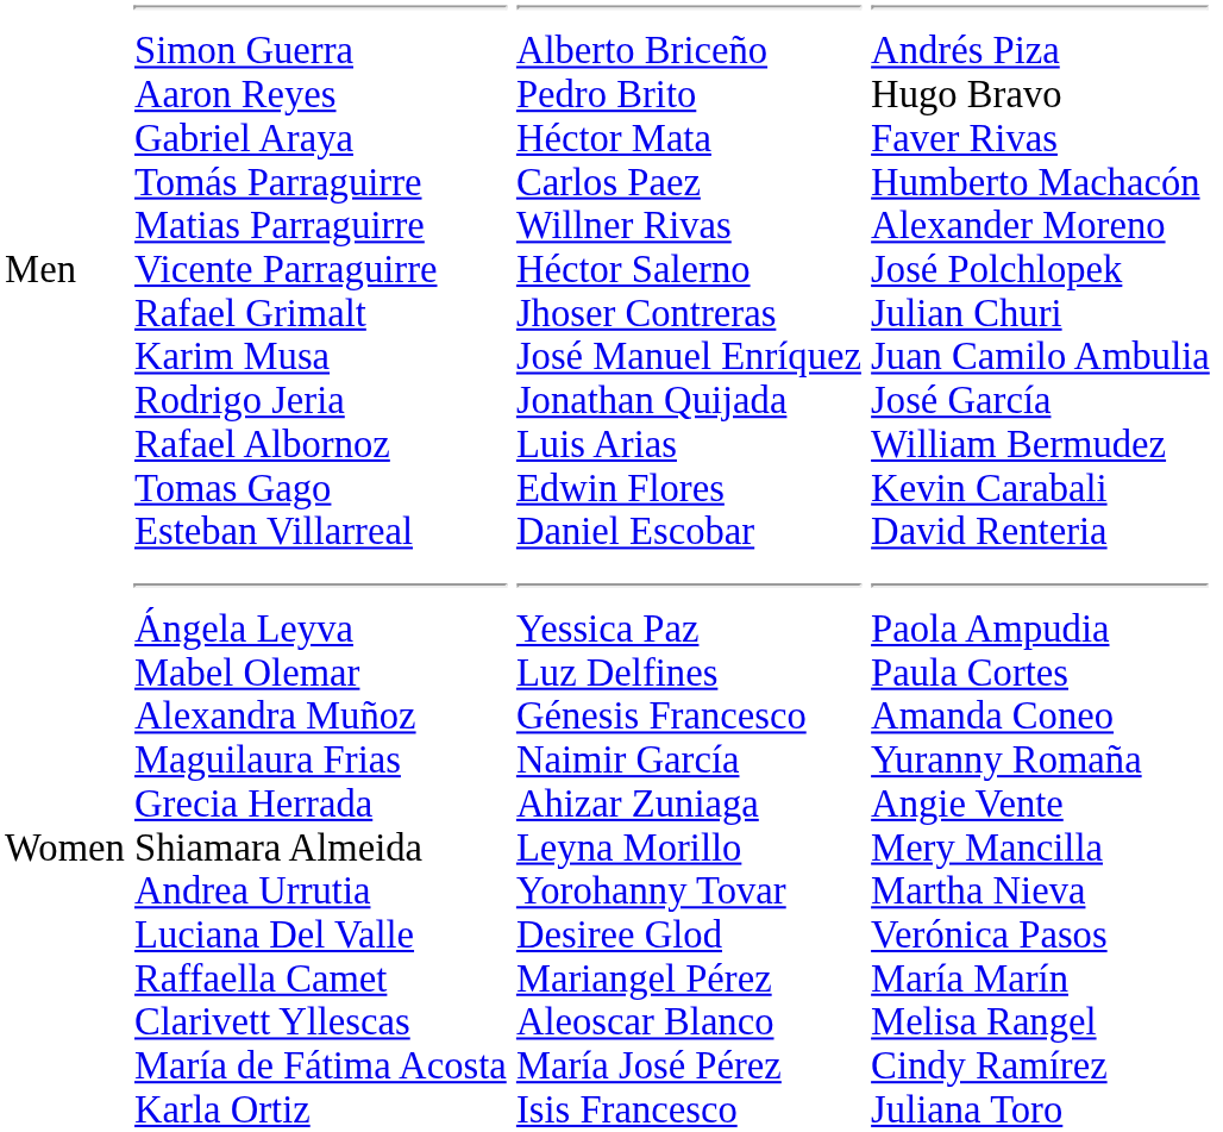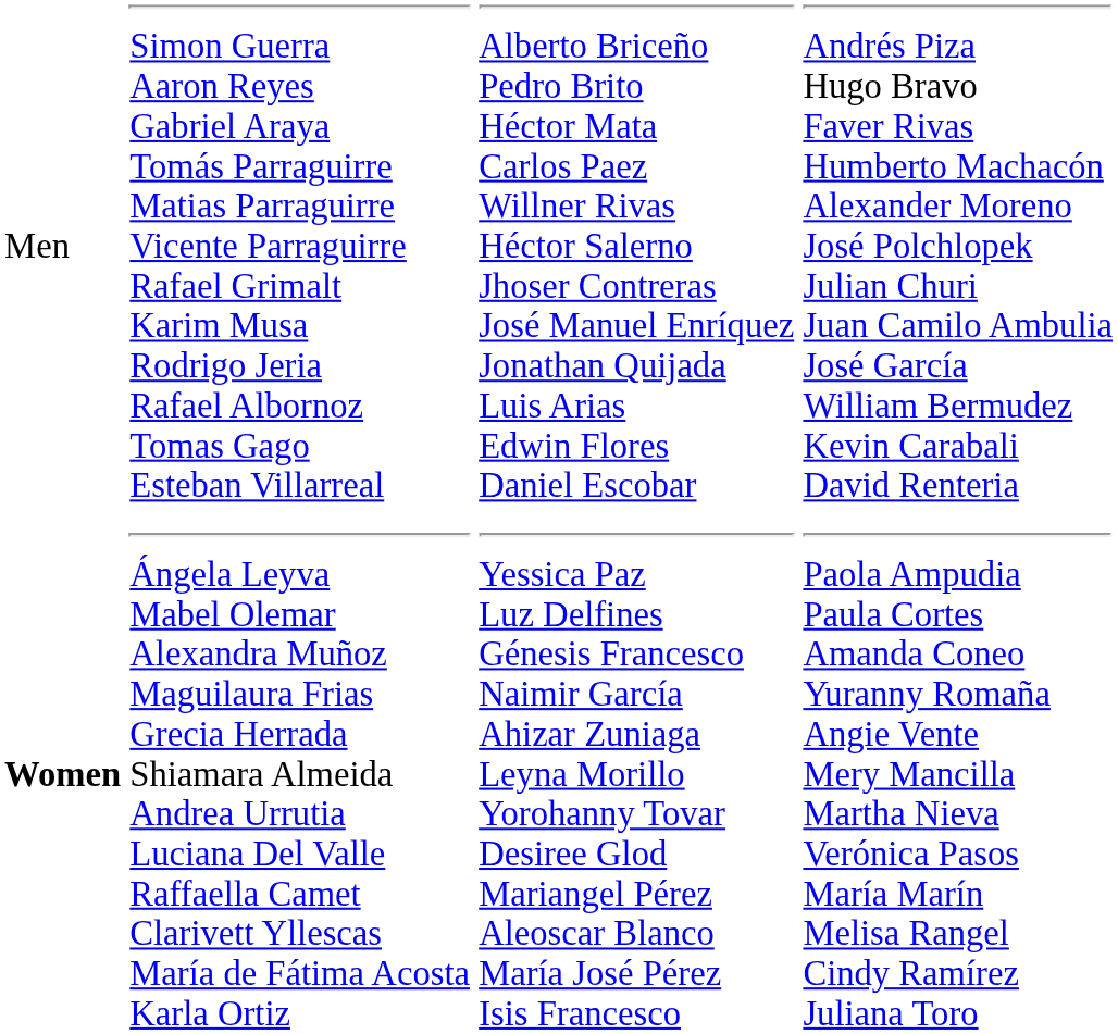Women | column 1: normal -> bold
